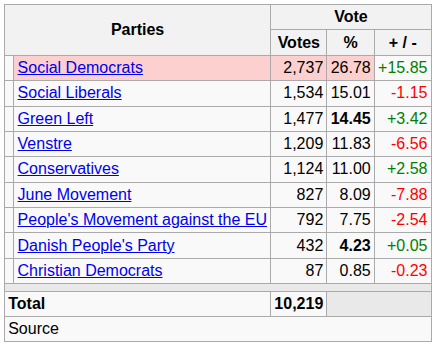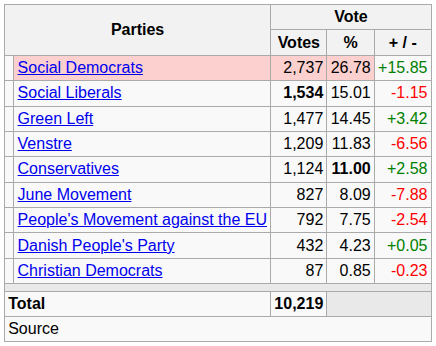Social Liberals | Vote / Votes: normal -> bold
Green Left | Vote / %: bold -> normal
Conservatives | Vote / %: normal -> bold
Danish People's Party | Vote / %: bold -> normal
